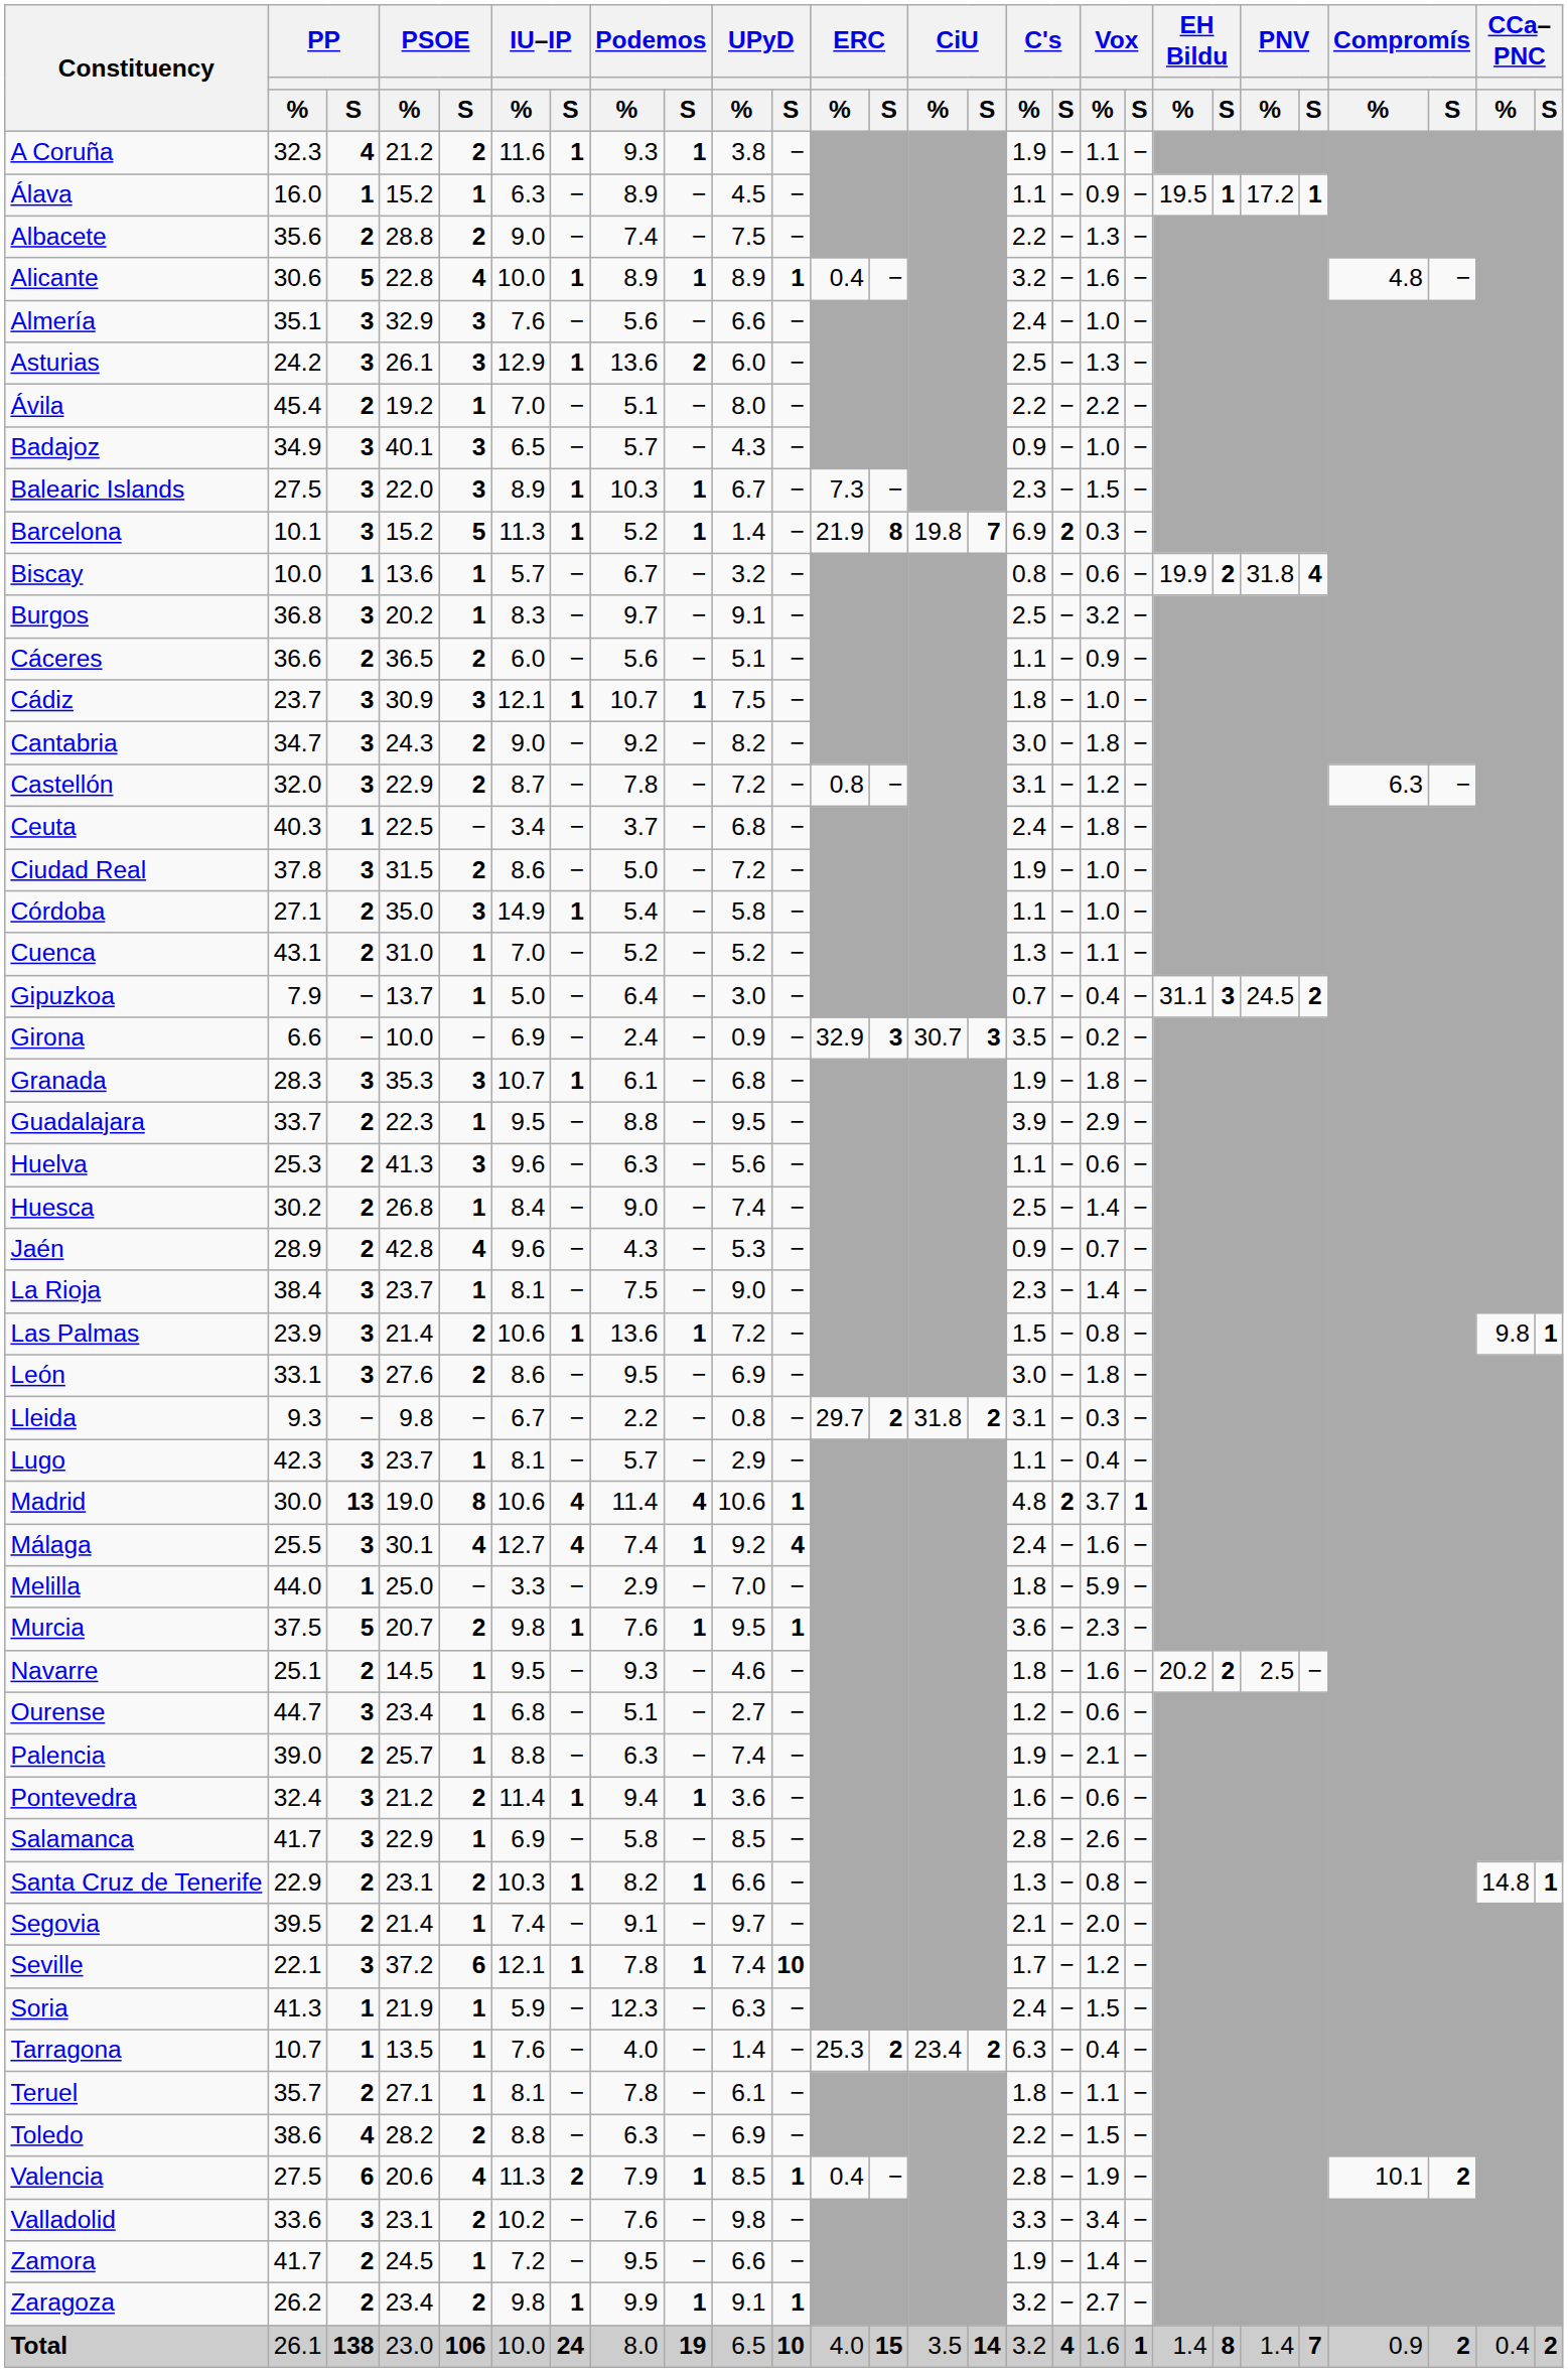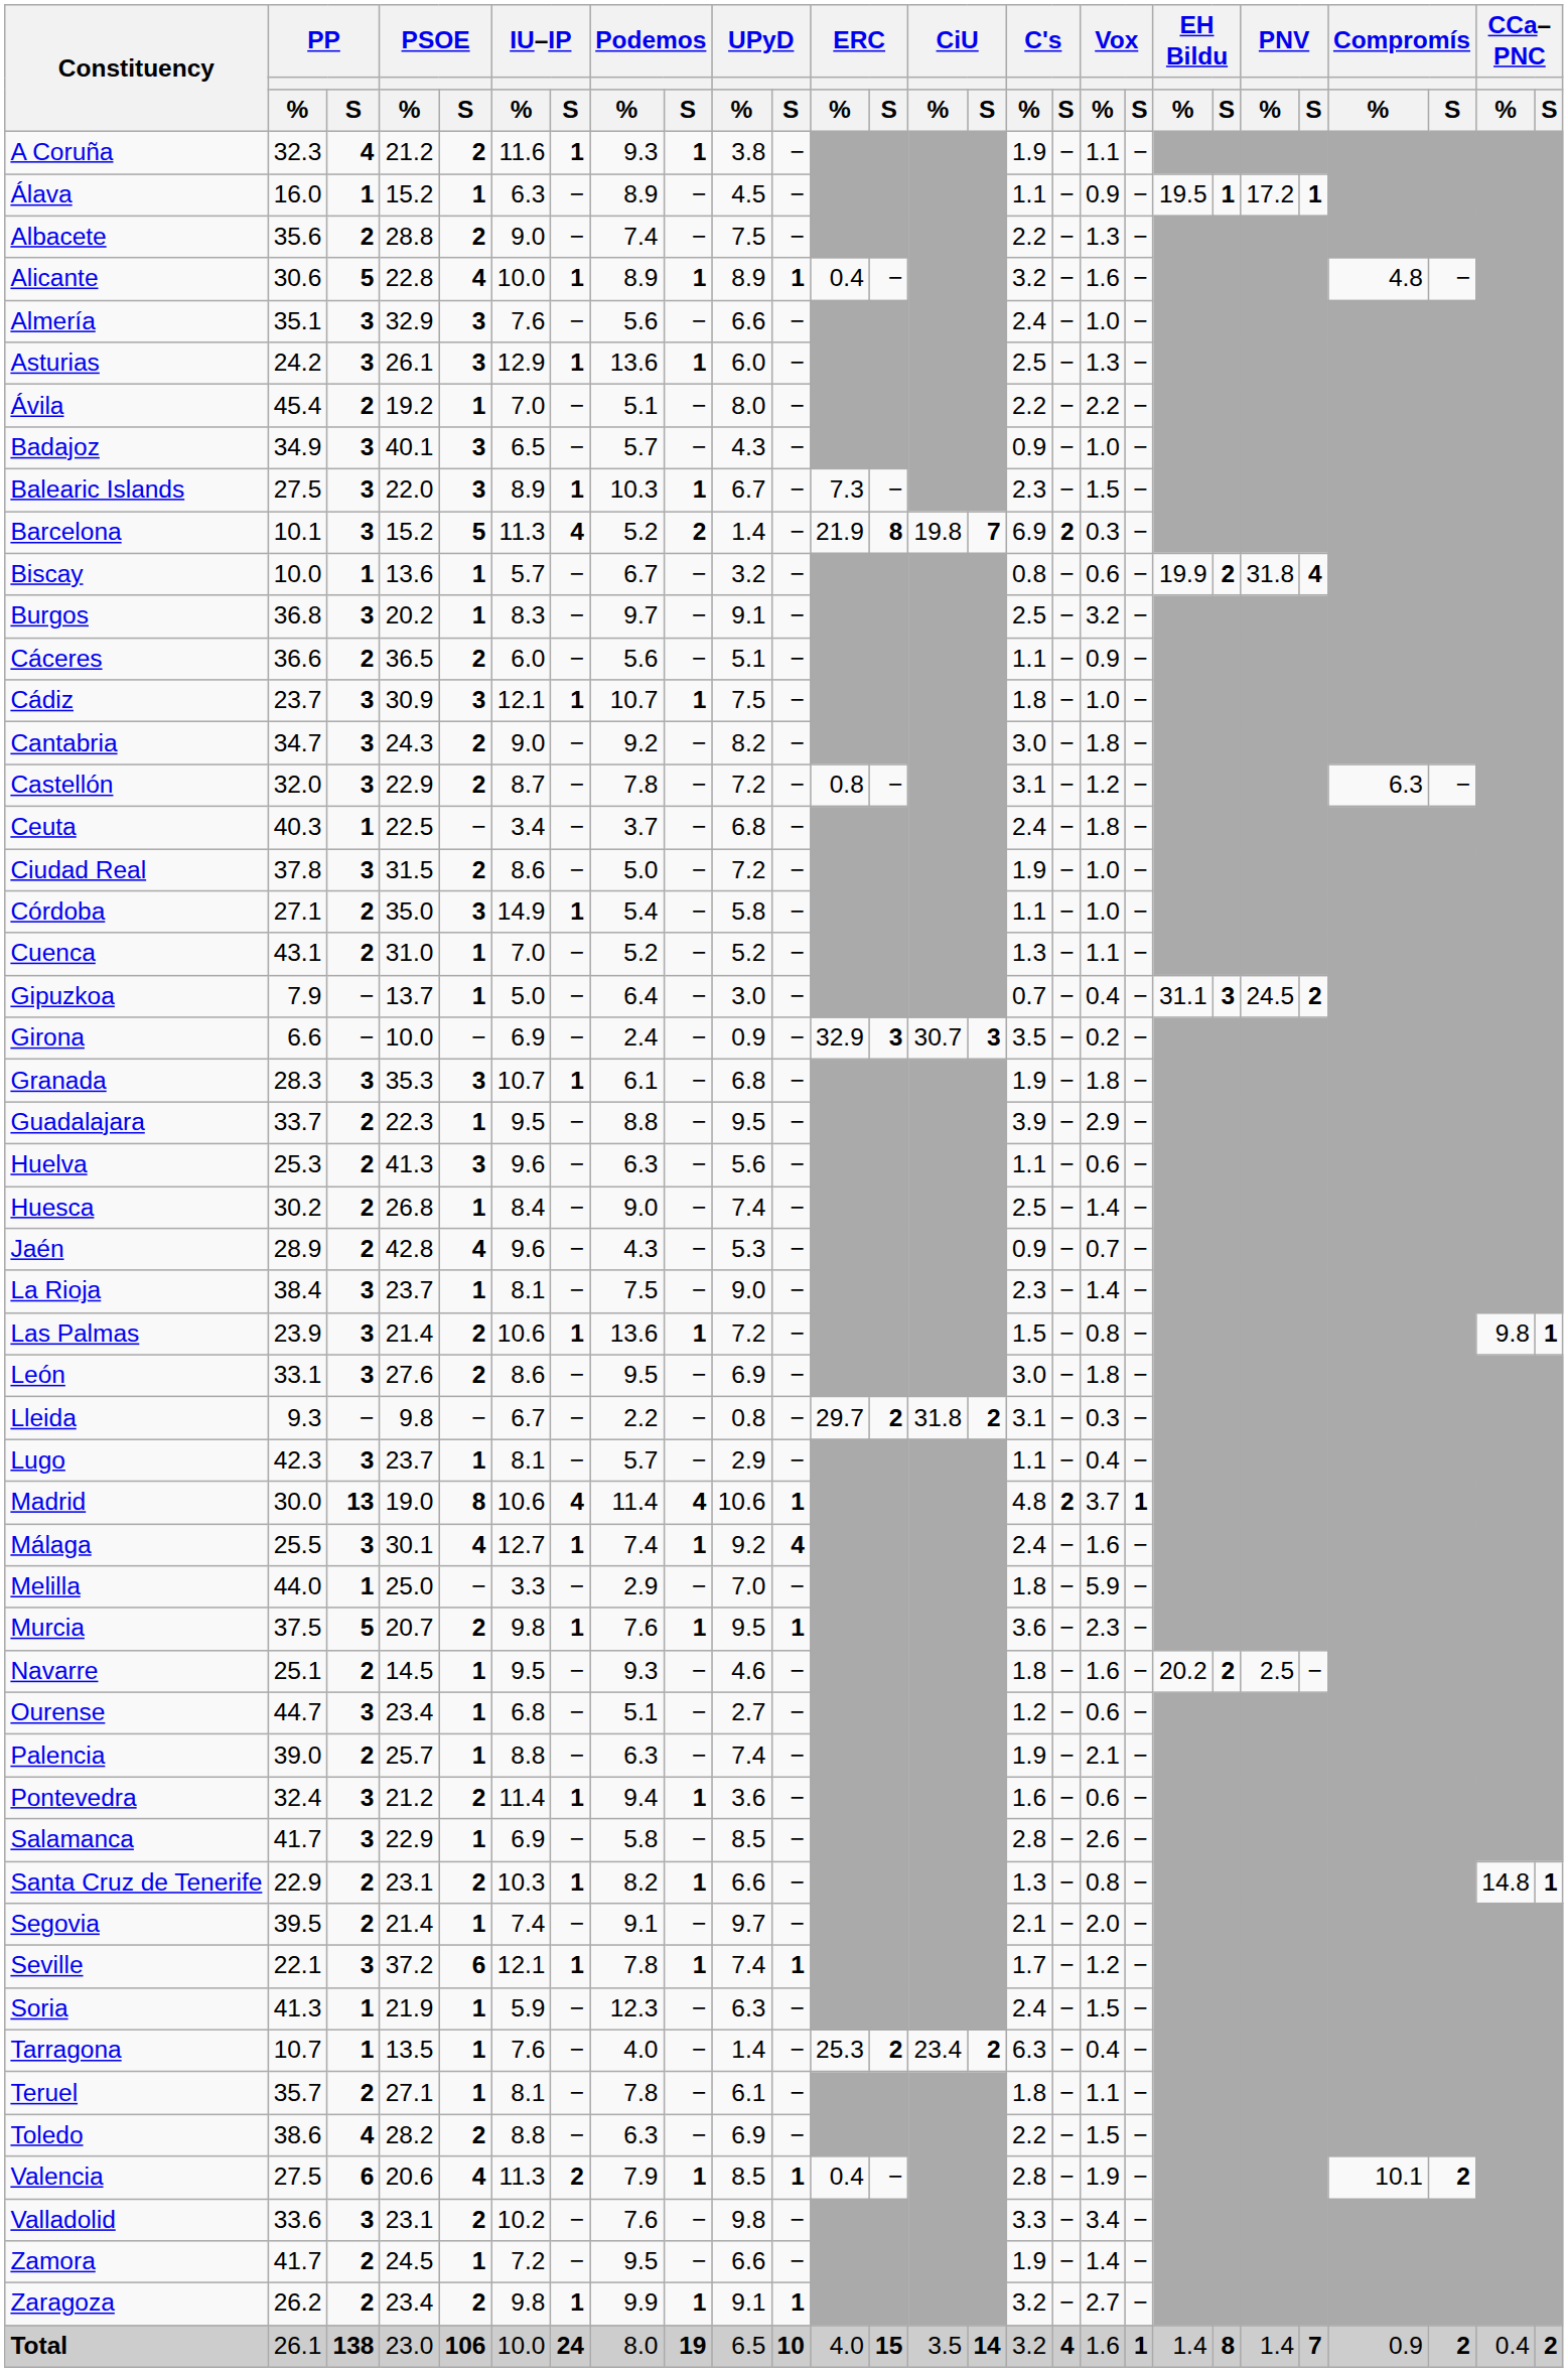Asturias | Podemos / S: 2 -> 1
Barcelona | IU–IP / S: 1 -> 4
Barcelona | Podemos / S: 1 -> 2
Málaga | IU–IP / S: 4 -> 1
Seville | UPyD / S: 10 -> 1
